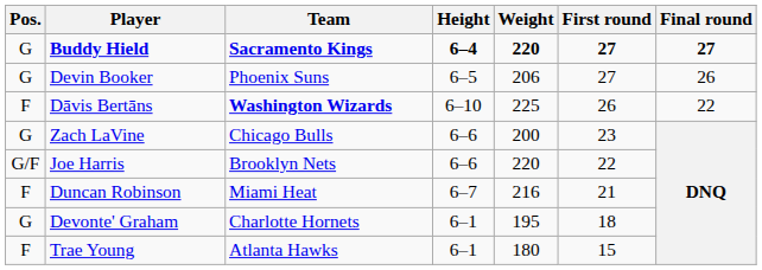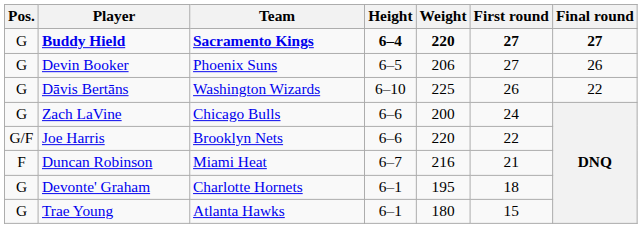Dāvis Bertāns | Pos.: F -> G
Dāvis Bertāns | Team: bold -> normal
Zach LaVine | First round: 23 -> 24
Trae Young | Pos.: F -> G
